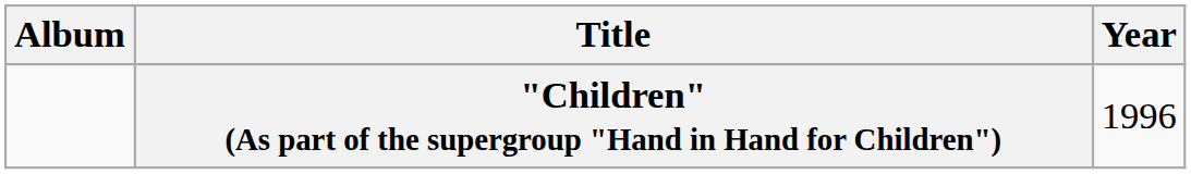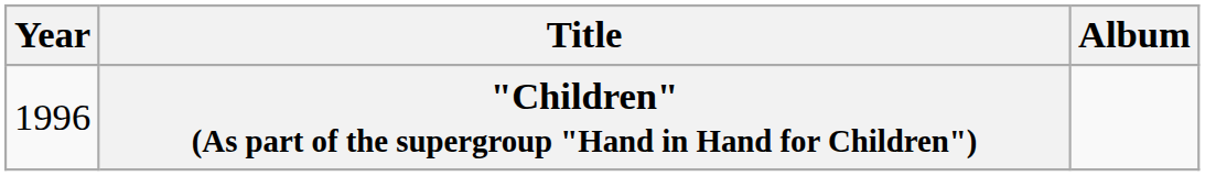columns swapped: Year <-> Album
